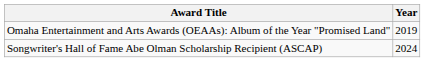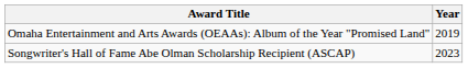row 3 | Year: 2024 -> 2023
